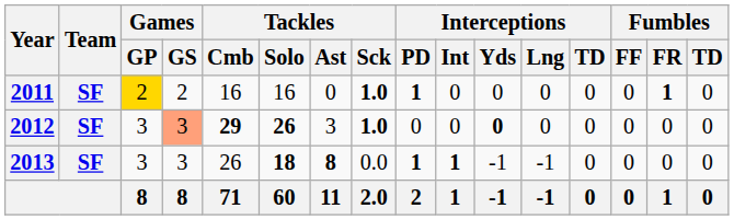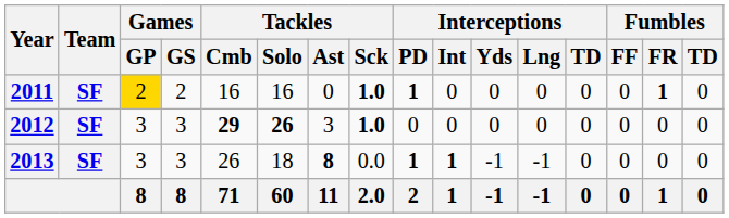2012 | Games / GS: lightsalmon background -> no background
2012 | Interceptions / Yds: bold -> normal
2013 | Tackles / Solo: bold -> normal
